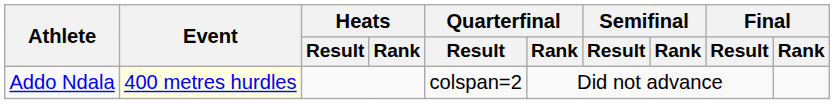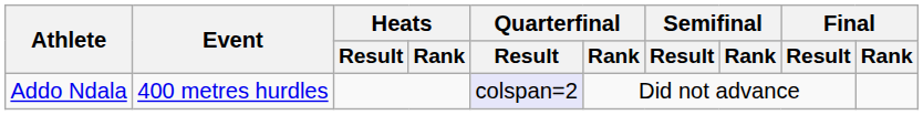Addo Ndala | Event: lightyellow background -> no background
Addo Ndala | Quarterfinal / Result: no background -> lavender background
